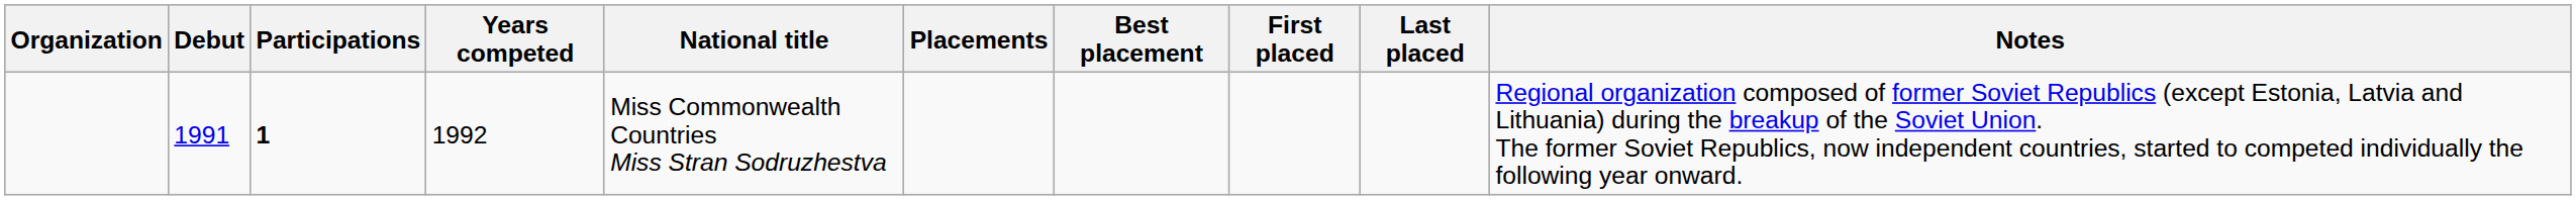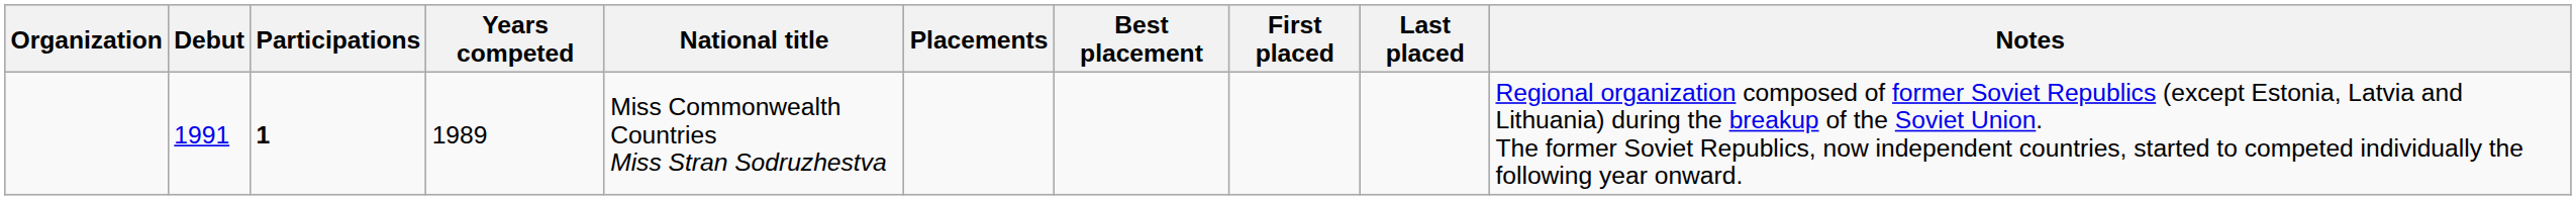row 2 | Years competed: 1992 -> 1989
